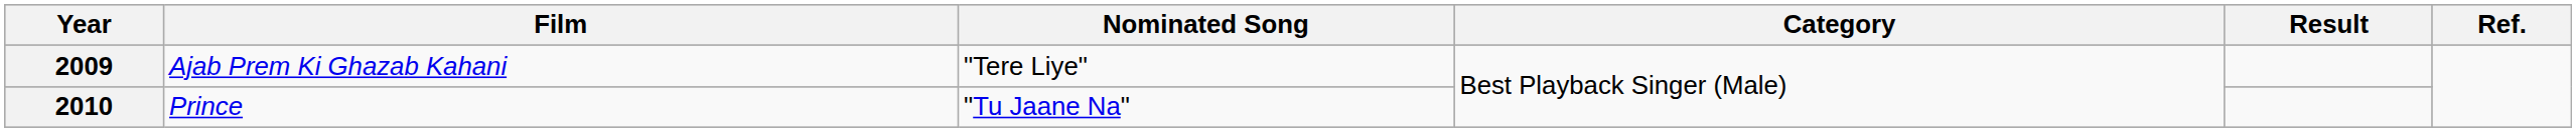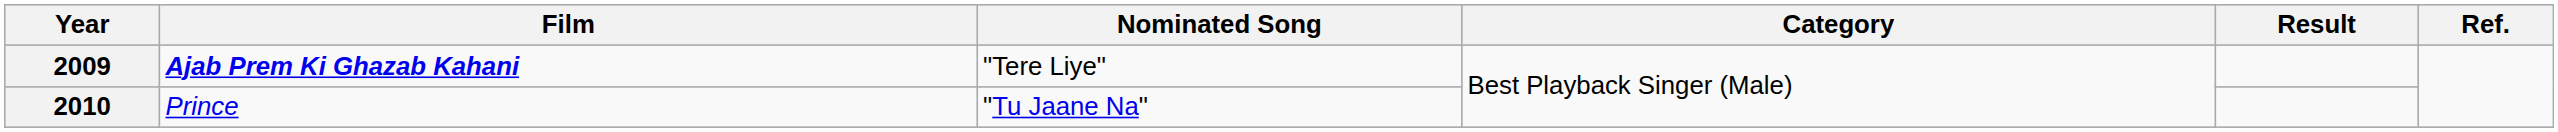2009 | Film: normal -> bold
